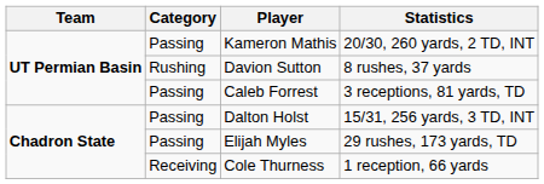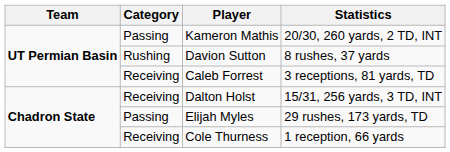Caleb Forrest | Category: Passing -> Receiving
Dalton Holst | Category: Passing -> Receiving
